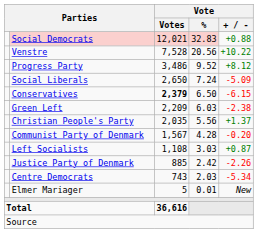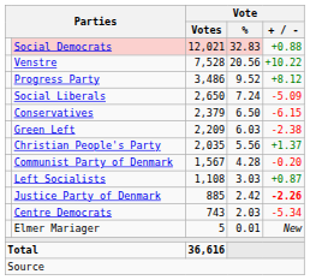Conservatives | Vote / Votes: bold -> normal
Justice Party of Denmark | Vote / + / -: normal -> bold
